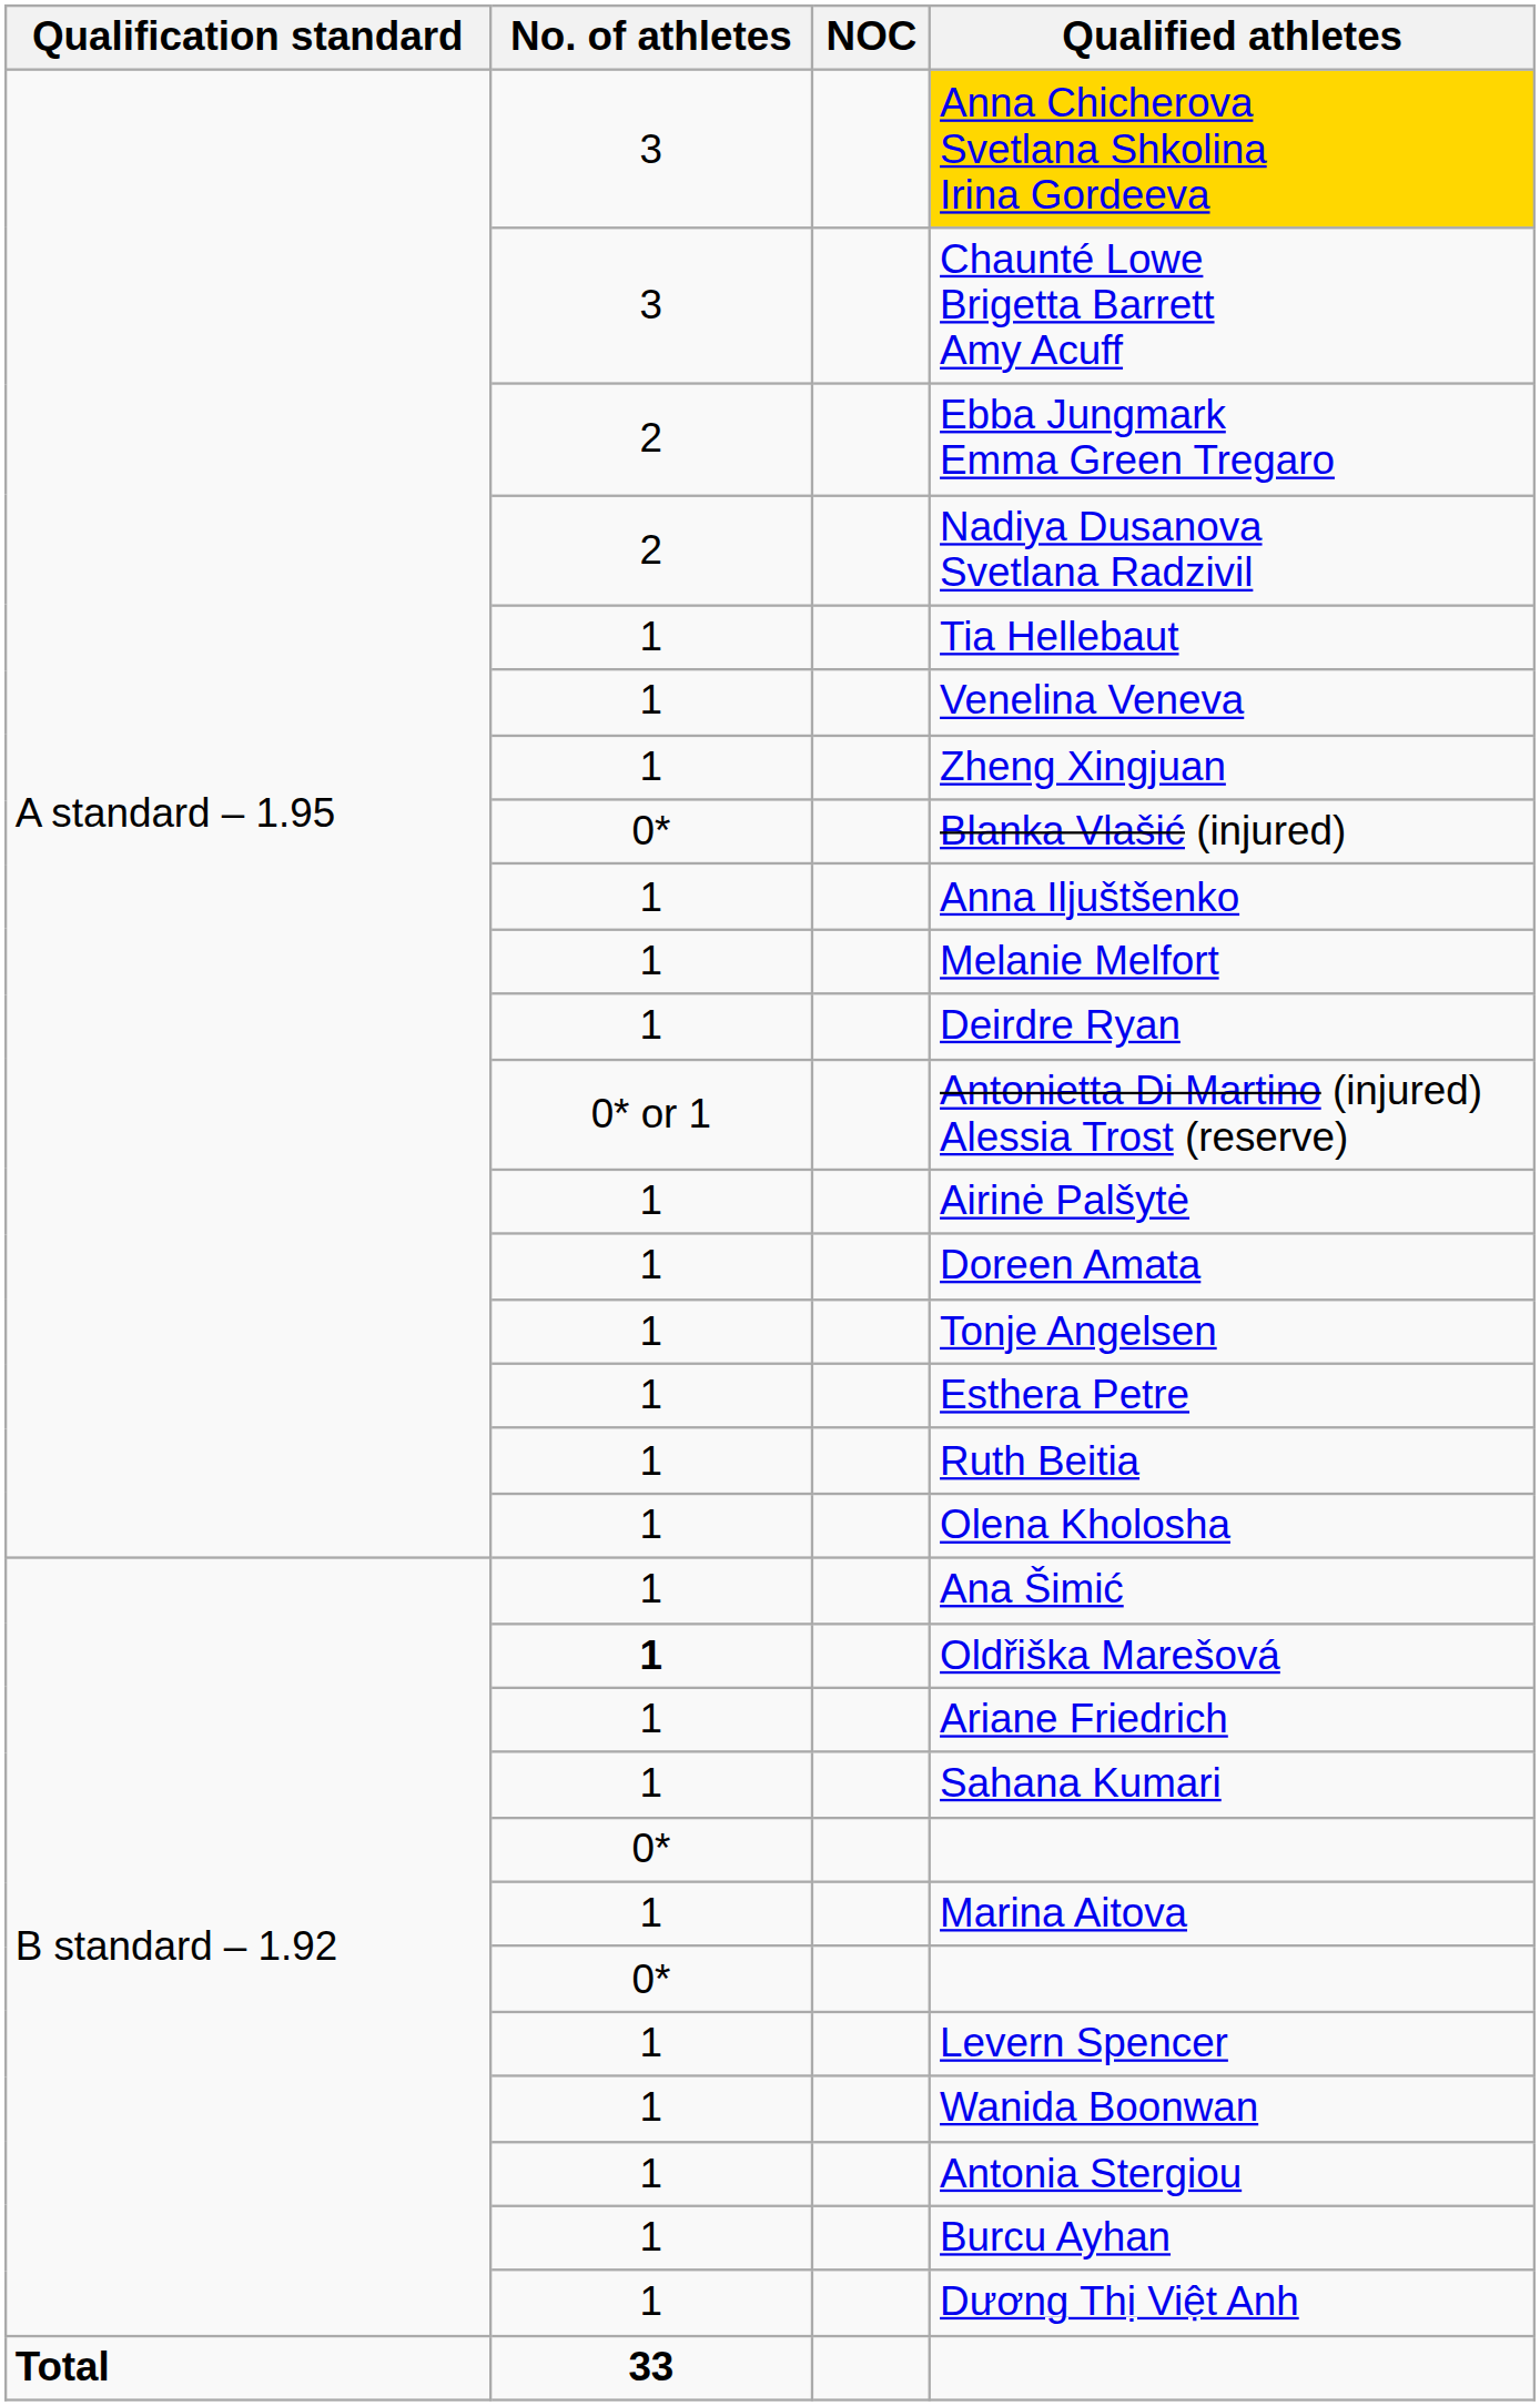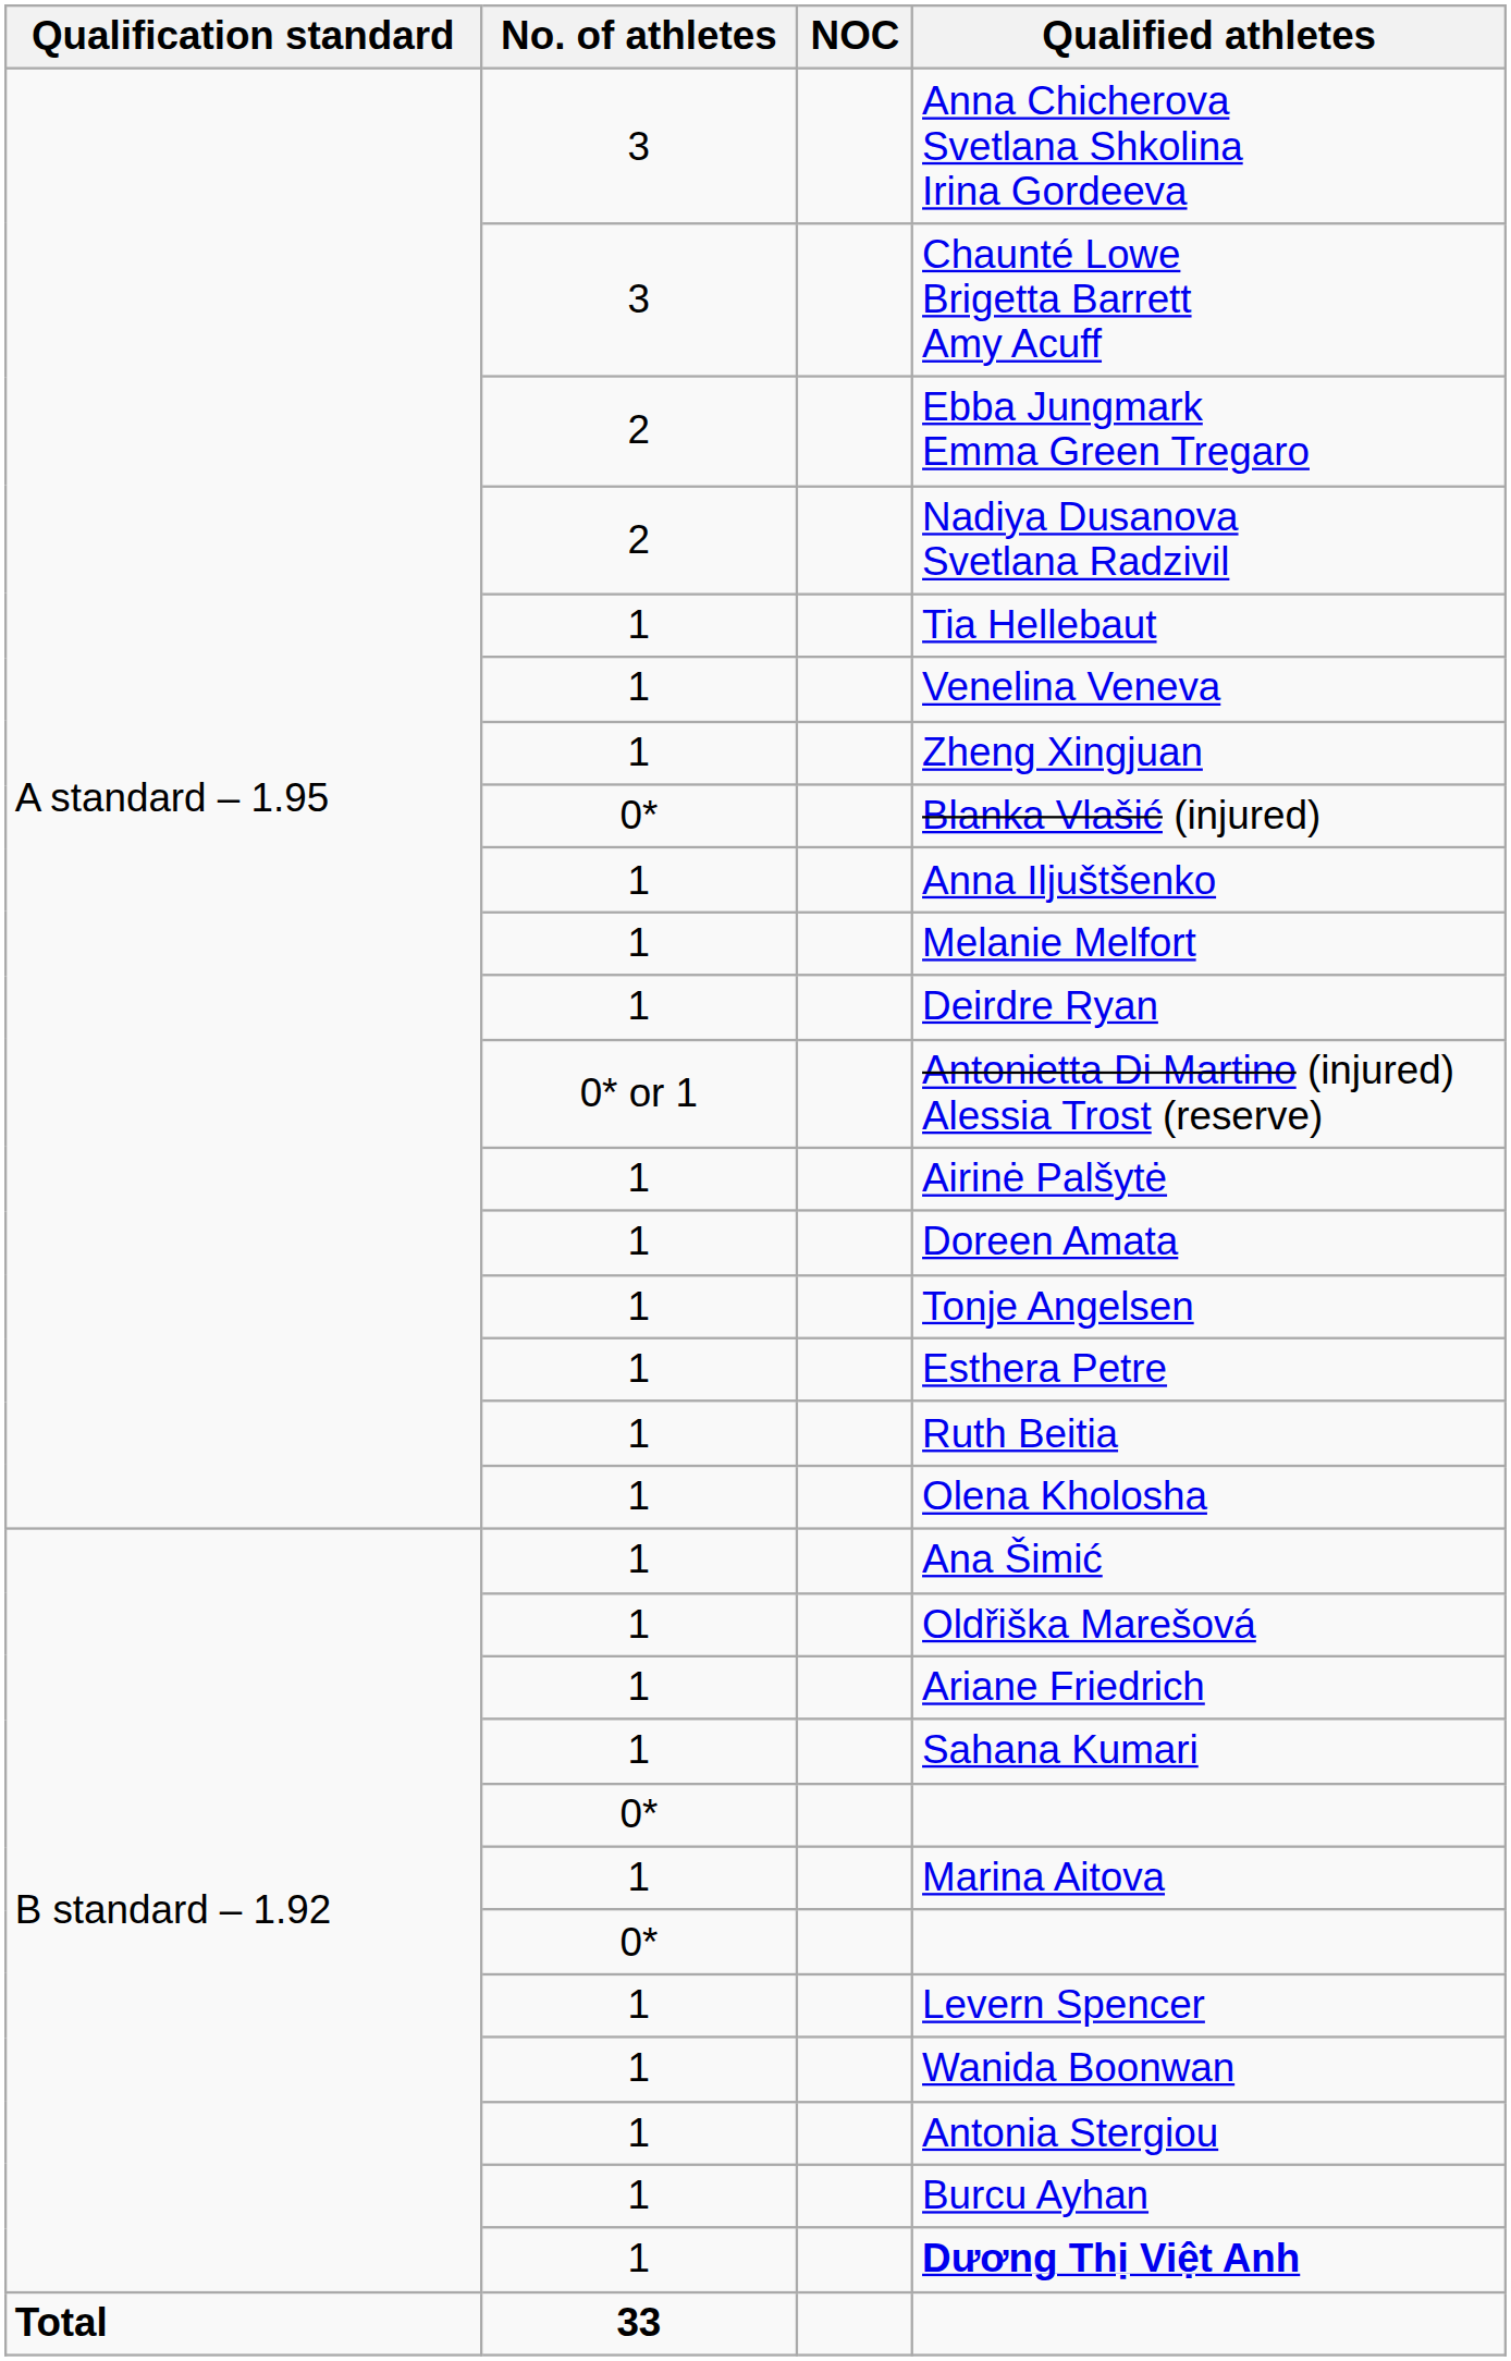Anna Chicherova Svetlana Shkolina Irina Gordeeva | Qualified athletes: gold background -> no background
Oldřiška Marešová | No. of athletes: bold -> normal
Dương Thị Việt Anh | Qualified athletes: normal -> bold
